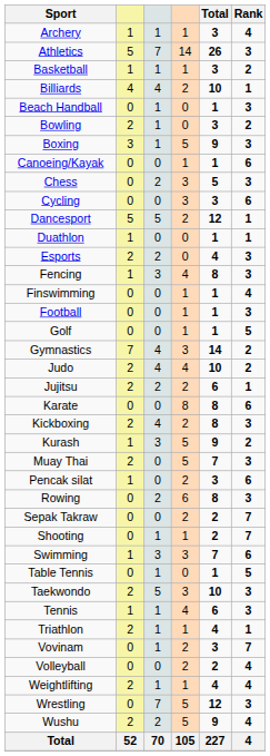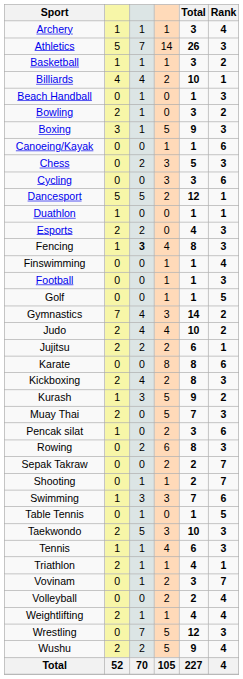Fencing | column 3: normal -> bold
